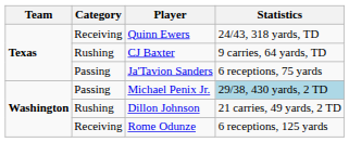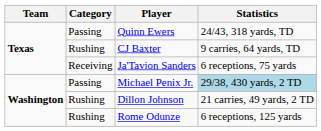Quinn Ewers | Category: Receiving -> Passing
Ja'Tavion Sanders | Category: Passing -> Receiving
Rome Odunze | Category: Receiving -> Rushing
